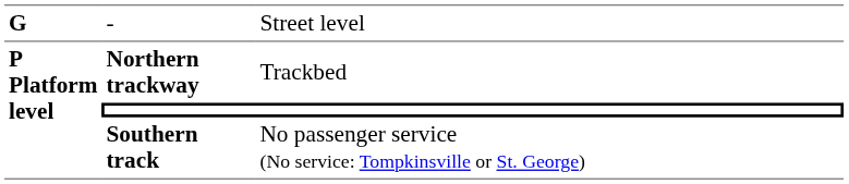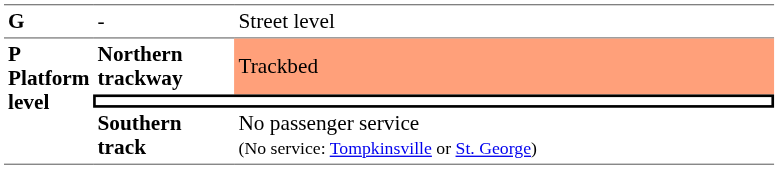Northern trackway | column 3: no background -> lightsalmon background
